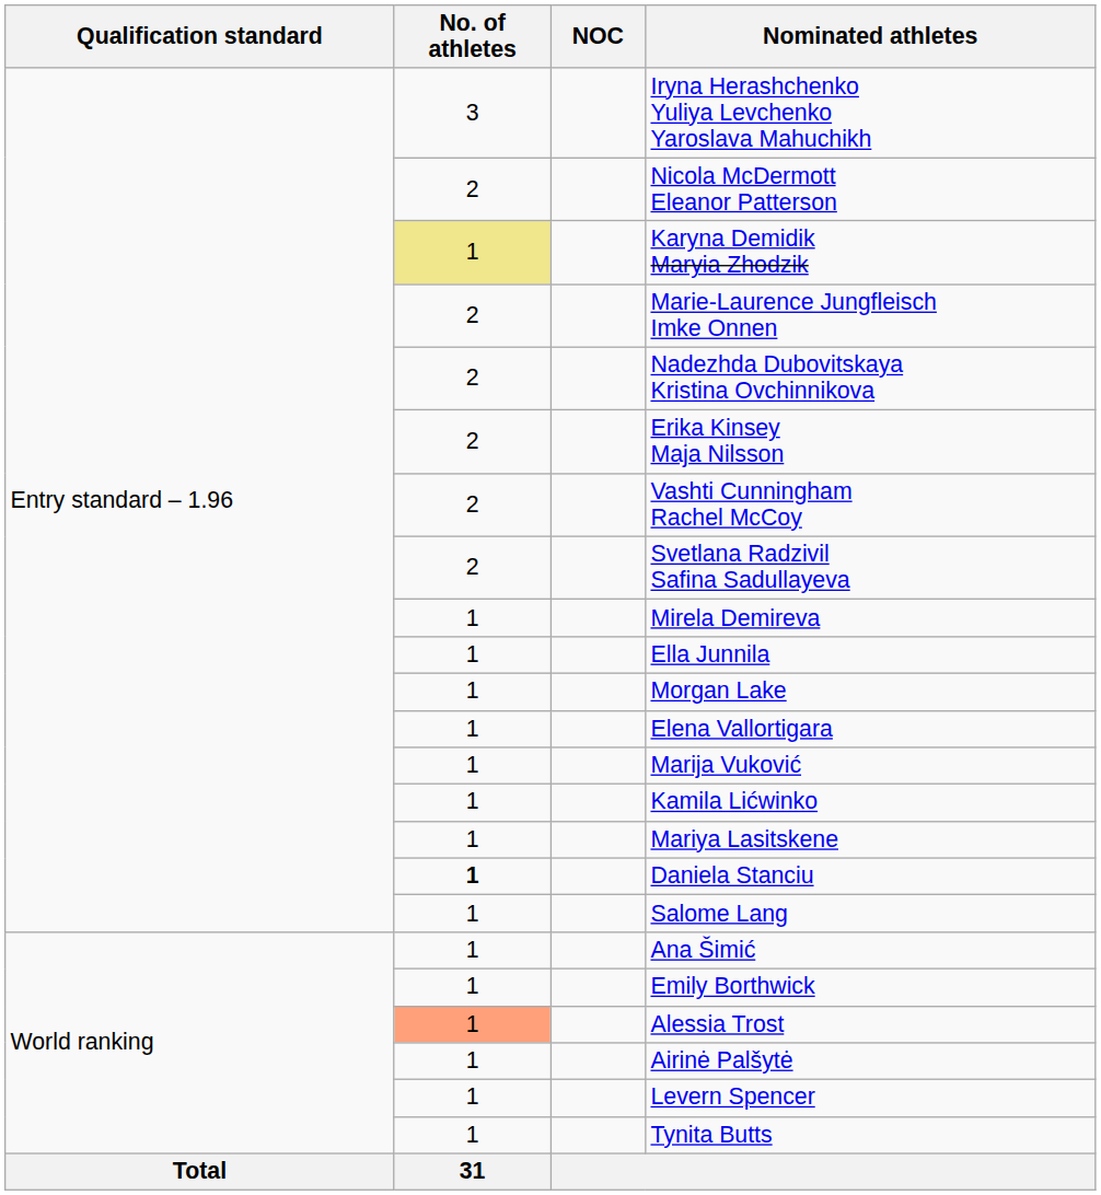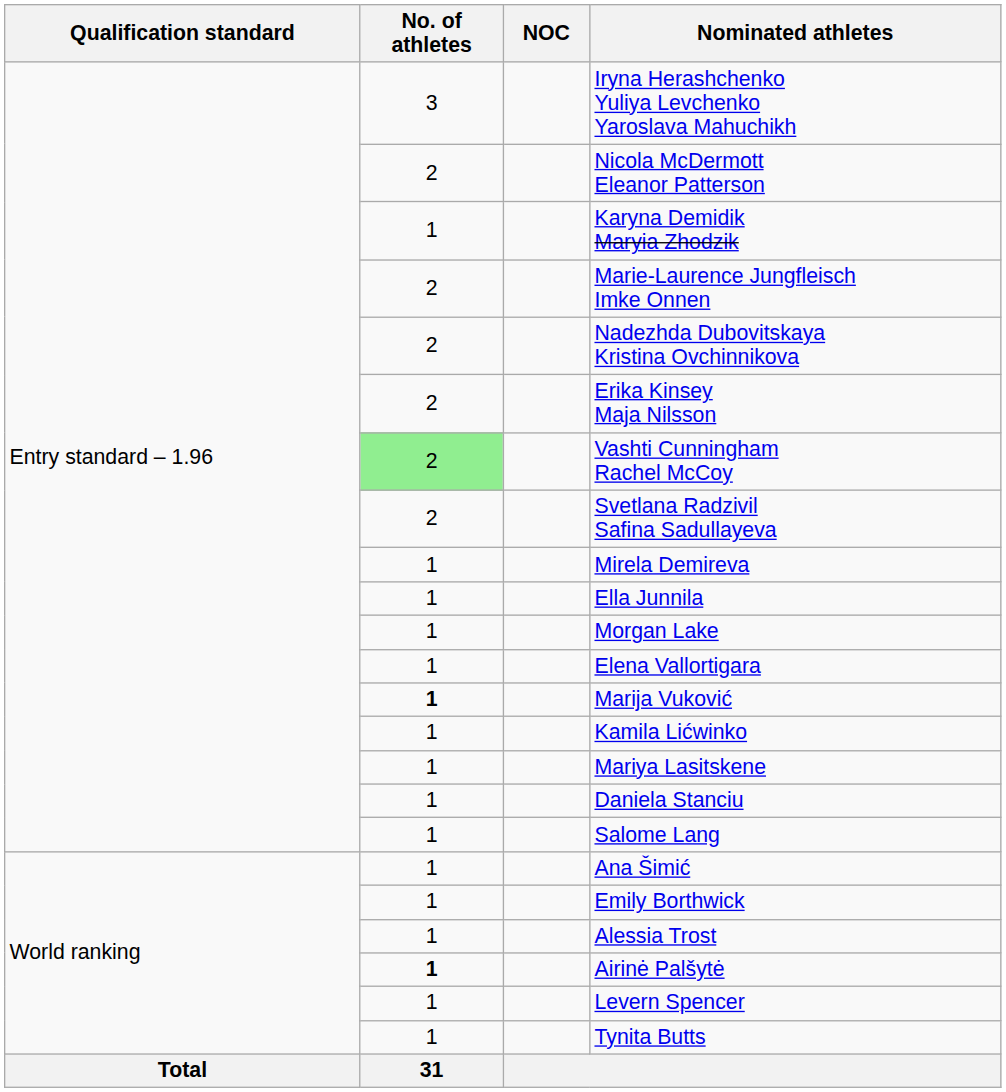Karyna Demidik Maryia Zhodzik | No. of athletes: khaki background -> no background
Vashti Cunningham Rachel McCoy | No. of athletes: no background -> lightgreen background
Marija Vuković | No. of athletes: normal -> bold
Daniela Stanciu | No. of athletes: bold -> normal
Alessia Trost | No. of athletes: lightsalmon background -> no background
Airinė Palšytė | No. of athletes: normal -> bold
